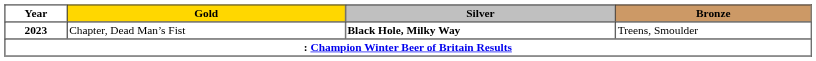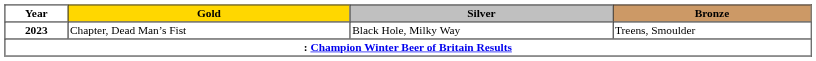2023 | Silver: bold -> normal
